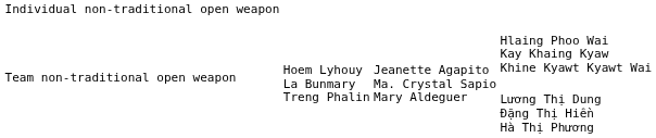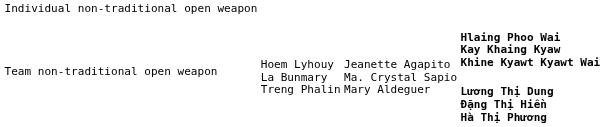Hlaing Phoo Wai Kay Khaing Kyaw Khine Kyawt Kyawt Wai | column 4: normal -> bold
Lương Thị Dung Đặng Thị Hiền Hà Thị Phương | column 4: normal -> bold
